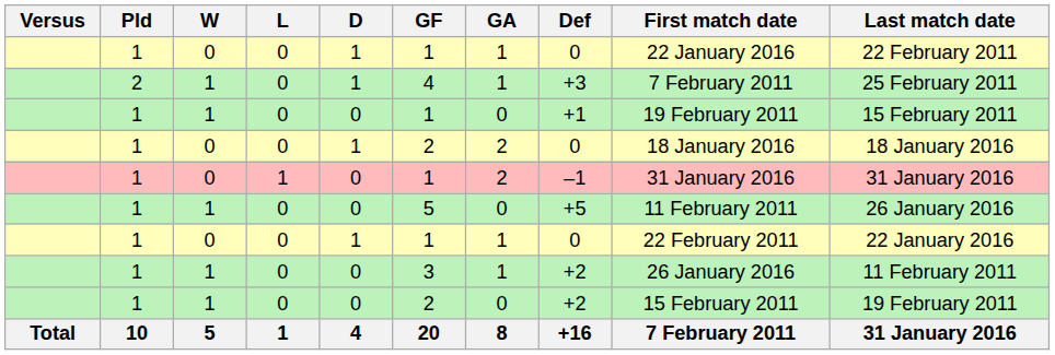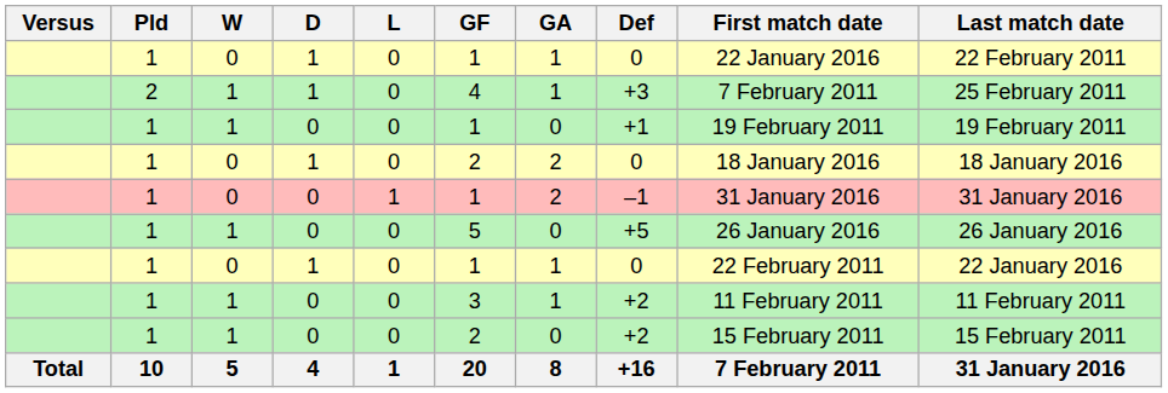columns swapped: D <-> L
row 4 | Last match date: 15 February 2011 -> 19 February 2011
row 7 | First match date: 11 February 2011 -> 26 January 2016
row 9 | First match date: 26 January 2016 -> 11 February 2011
row 10 | Last match date: 19 February 2011 -> 15 February 2011
